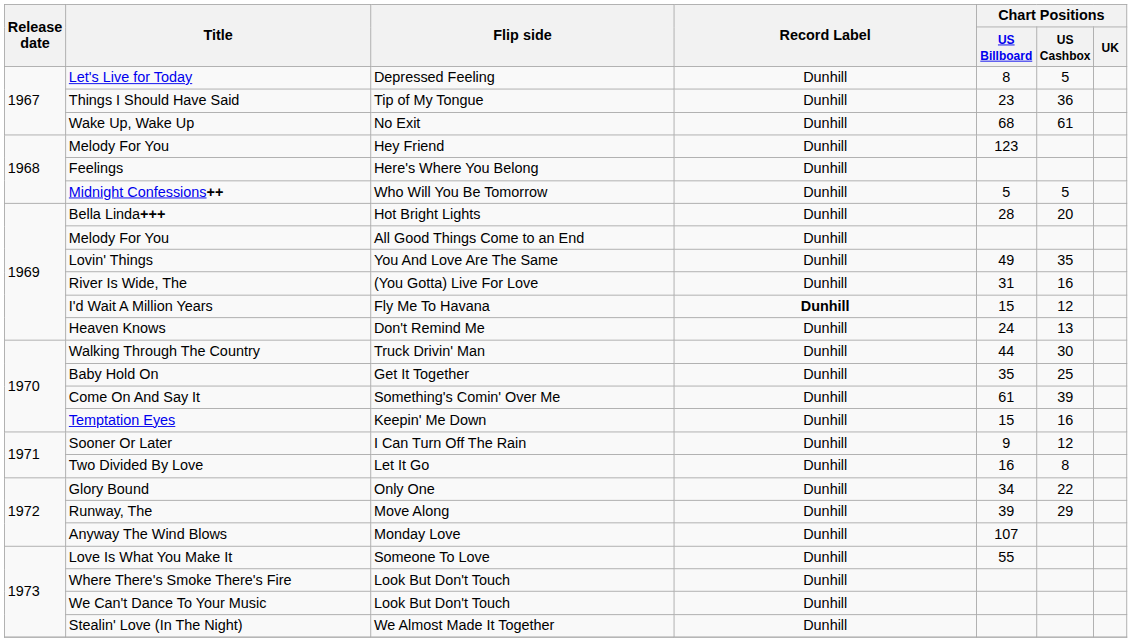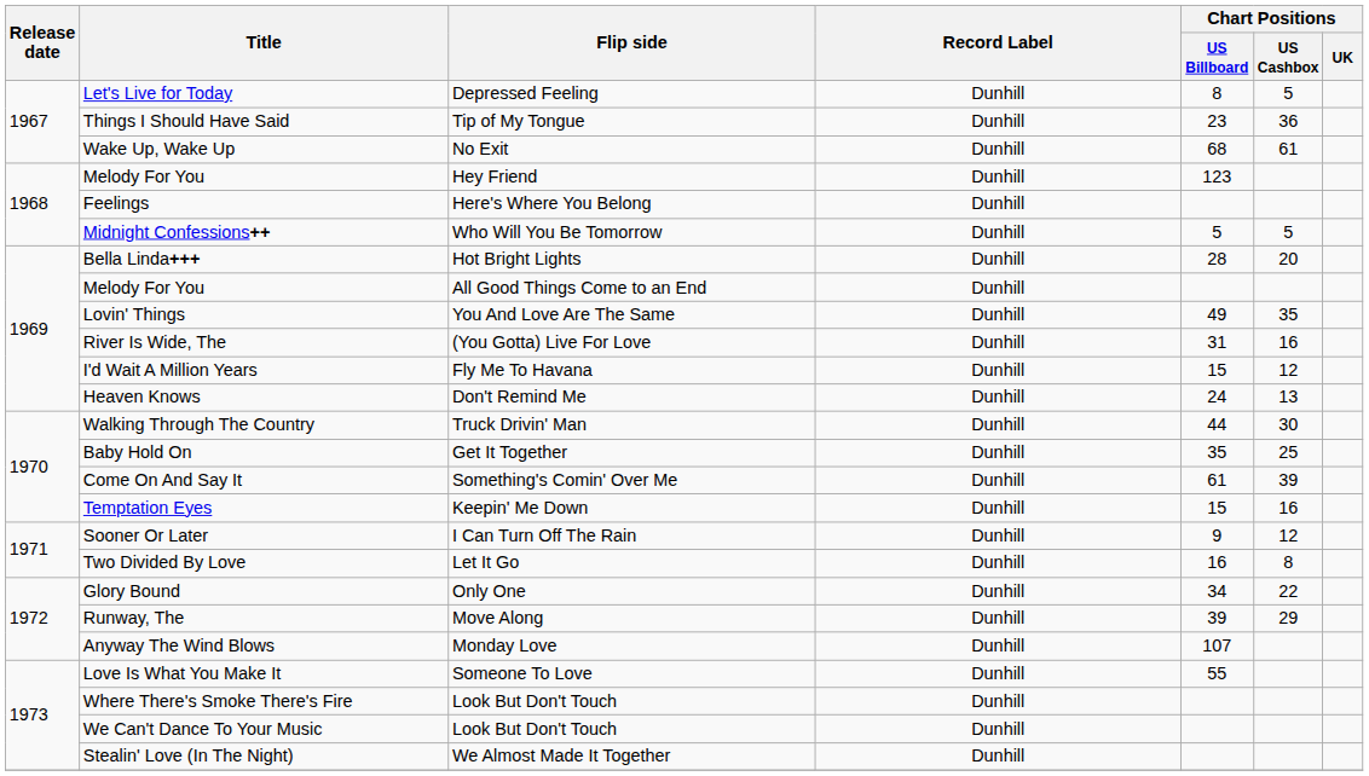I'd Wait A Million Years | Record Label: bold -> normal
